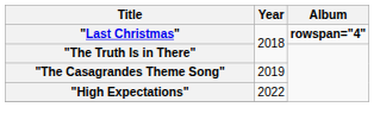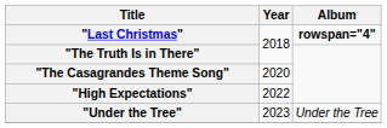"The Casagrandes Theme Song" | Year: 2019 -> 2020
+ row: "Under the Tree" | 2023 | Under the Tree
